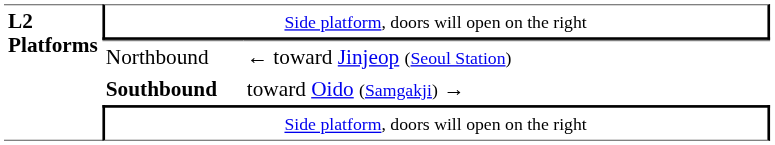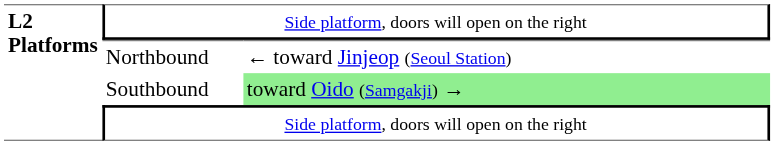Southbound | column 2: bold -> normal
Southbound | column 3: no background -> lightgreen background
